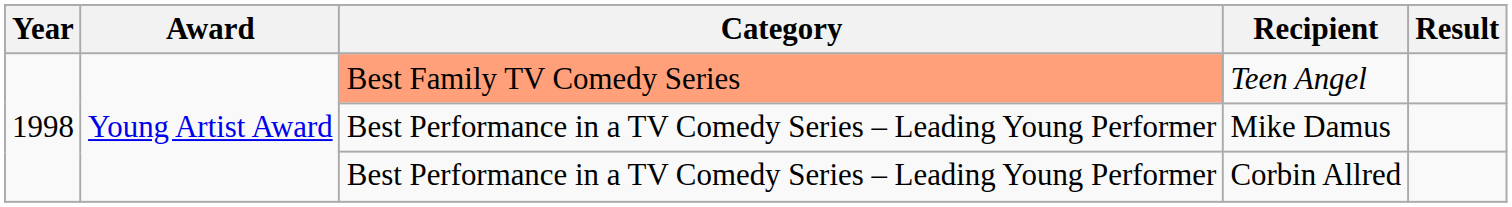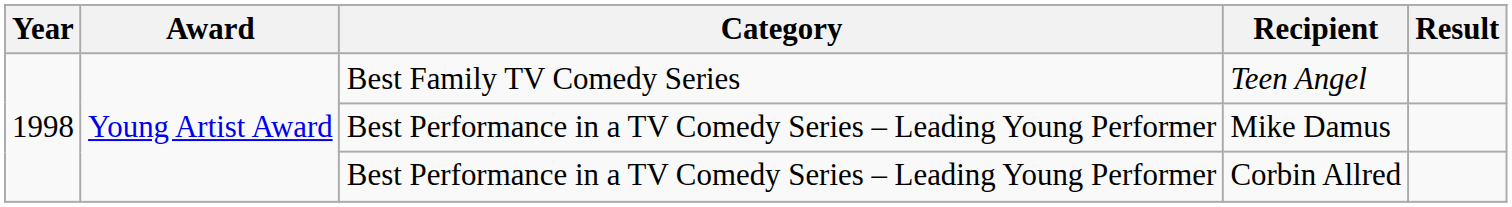Teen Angel | Category: lightsalmon background -> no background
